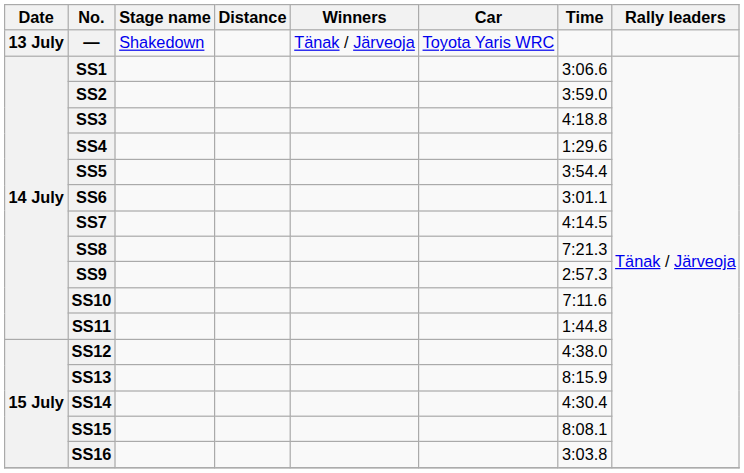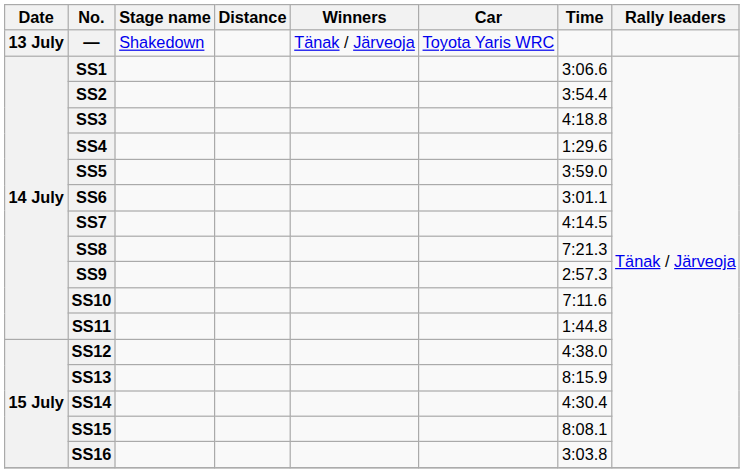SS2 | Time: 3:59.0 -> 3:54.4
SS5 | Time: 3:54.4 -> 3:59.0
